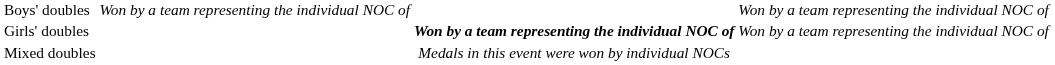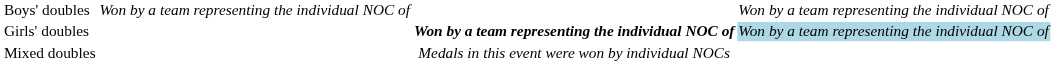Girls' doubles | column 4: no background -> lightblue background
